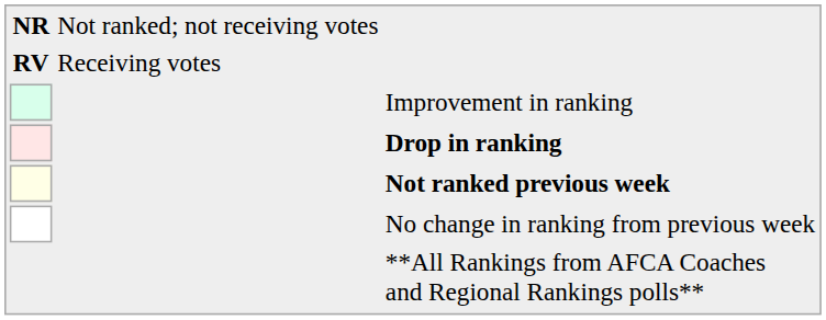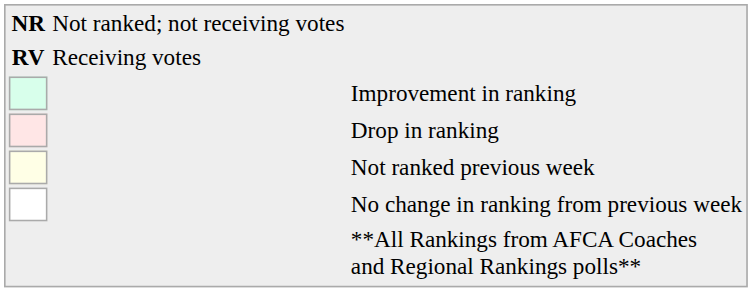Drop in ranking | column 3: bold -> normal
Not ranked previous week | column 3: bold -> normal
